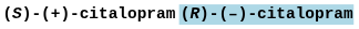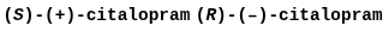row 1 | column 2: lightblue background -> no background
